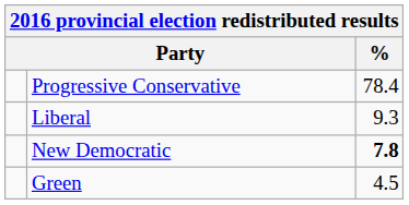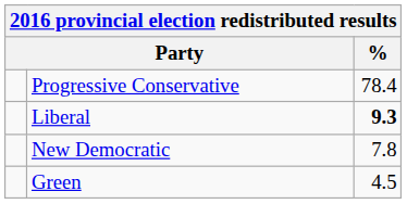Liberal | %: normal -> bold
New Democratic | %: bold -> normal
